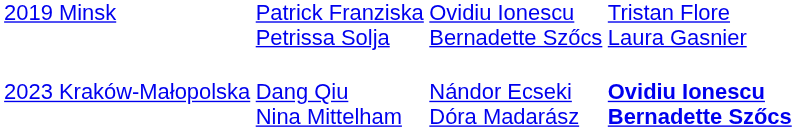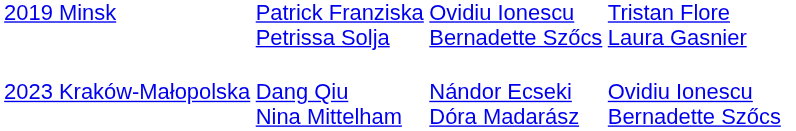2023 Kraków-Małopolska | column 4: bold -> normal
